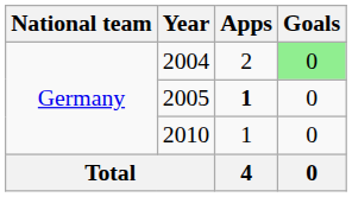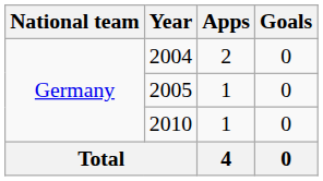2004 | Goals: lightgreen background -> no background
2005 | Apps: bold -> normal
